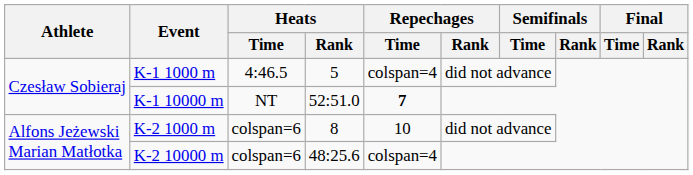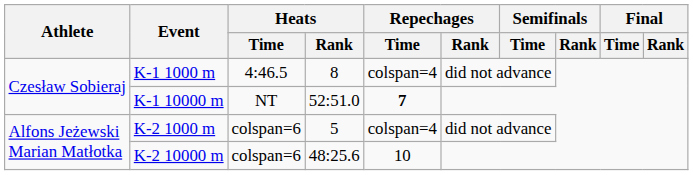K-1 1000 m | Heats / Rank: 5 -> 8
K-2 1000 m | Heats / Rank: 8 -> 5
K-2 1000 m | Repechages / Time: 10 -> colspan=4
K-2 10000 m | Repechages / Time: colspan=4 -> 10
